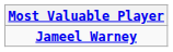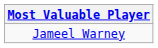row 2 | column 1: bold -> normal
